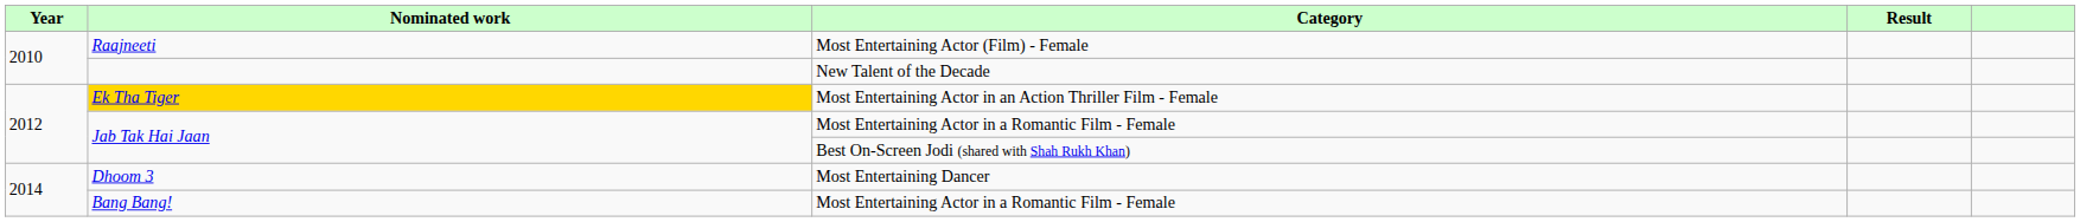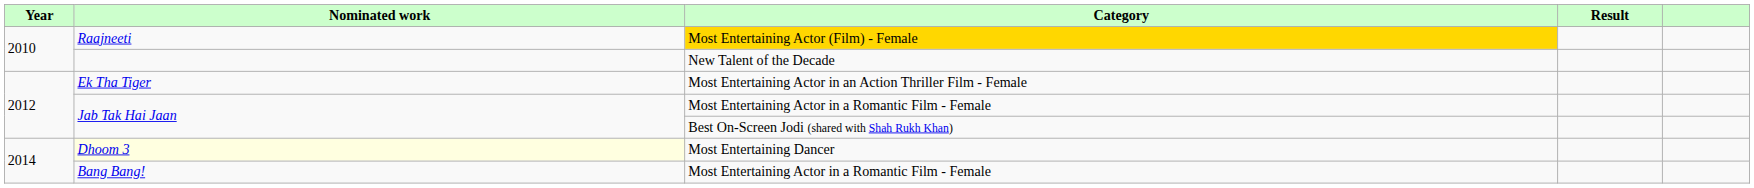Raajneeti | Category: no background -> gold background
Ek Tha Tiger | Nominated work: gold background -> no background
Dhoom 3 | Nominated work: no background -> lightyellow background
